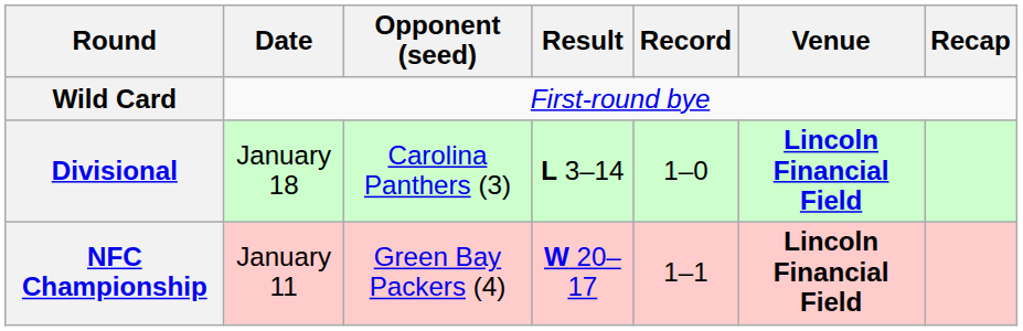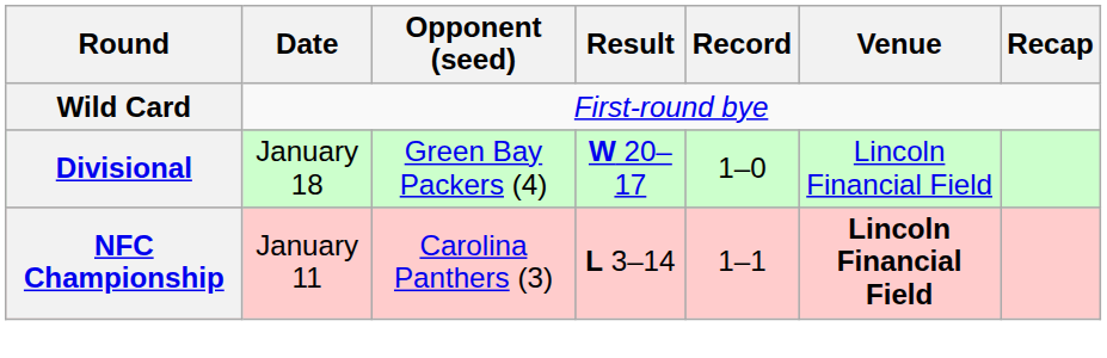Divisional | Opponent (seed): Carolina Panthers (3) -> Green Bay Packers (4)
Divisional | Result: L 3–14 -> W 20–17
Divisional | Venue: bold -> normal
NFC Championship | Opponent (seed): Green Bay Packers (4) -> Carolina Panthers (3)
NFC Championship | Result: W 20–17 -> L 3–14
